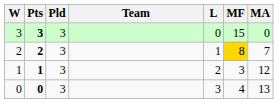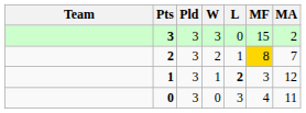columns swapped: Team <-> W
row 2 | MA: 0 -> 2
row 4 | L: normal -> bold
row 5 | MA: 13 -> 11
